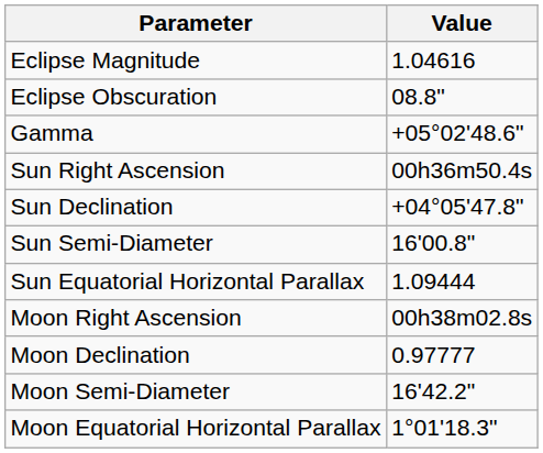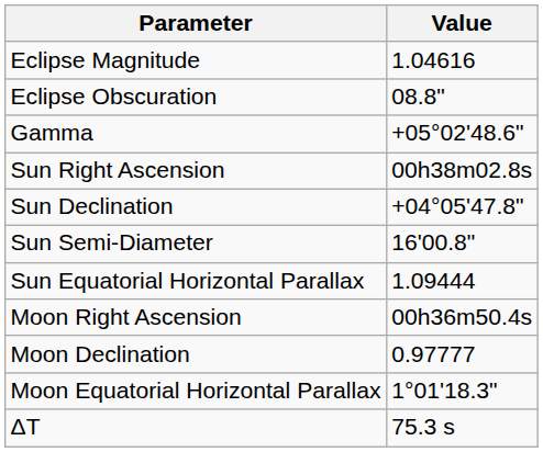Sun Right Ascension | Value: 00h36m50.4s -> 00h38m02.8s
Moon Right Ascension | Value: 00h38m02.8s -> 00h36m50.4s
- row: Moon Semi-Diameter | 16'42.2"
+ row: ΔT | 75.3 s
